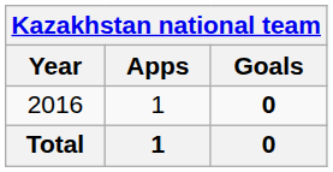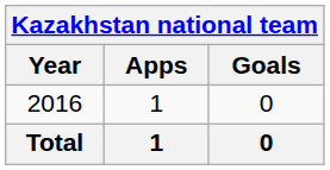2016 | Goals: bold -> normal
